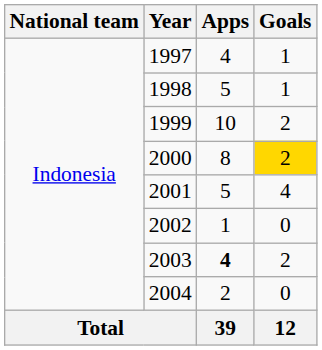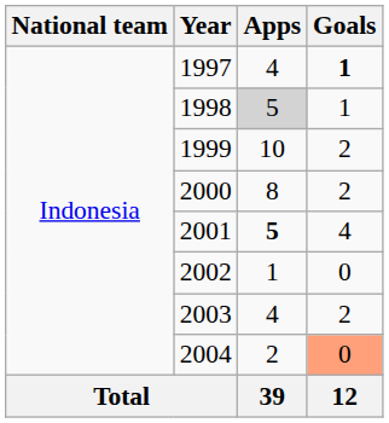1997 | Goals: normal -> bold
1998 | Apps: no background -> lightgrey background
2000 | Goals: gold background -> no background
2001 | Apps: normal -> bold
2003 | Apps: bold -> normal
2004 | Goals: no background -> lightsalmon background
